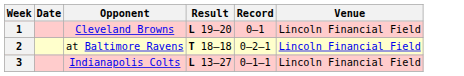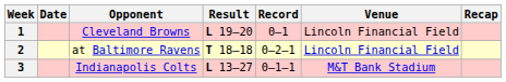+ column: Recap
3 | Venue: Lincoln Financial Field -> M&T Bank Stadium
